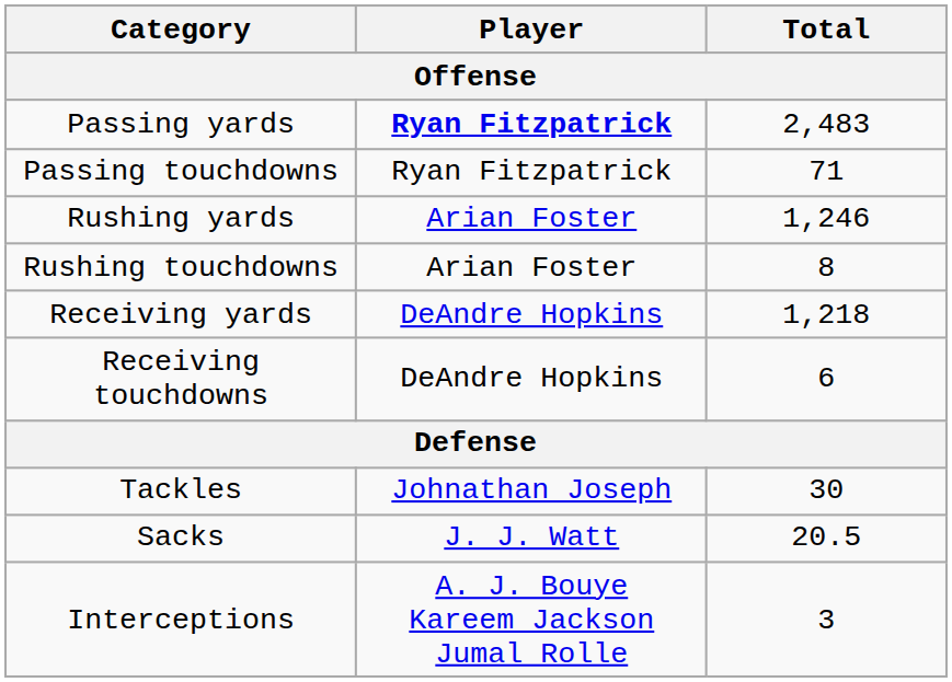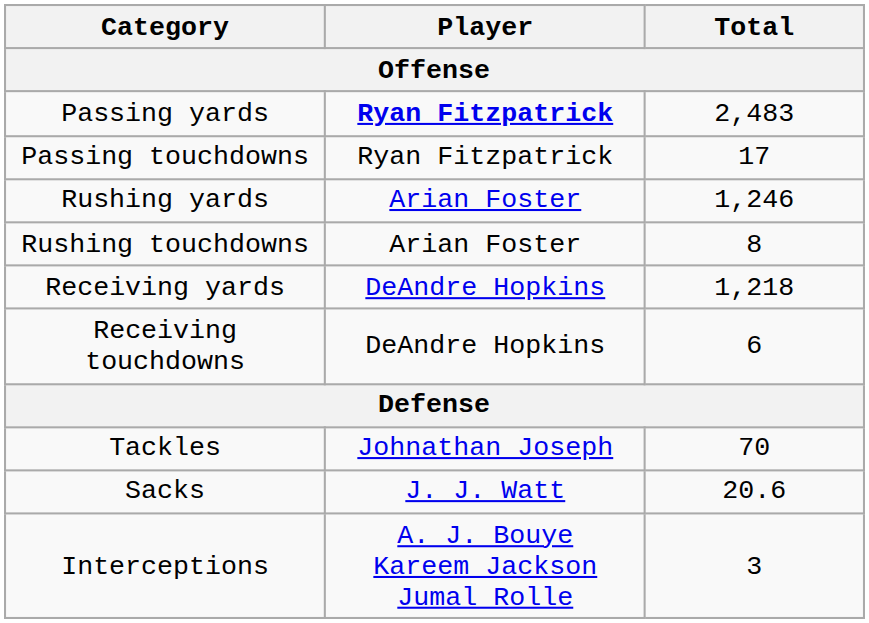Passing touchdowns | Total: 71 -> 17
Tackles | Total: 30 -> 70
Sacks | Total: 20.5 -> 20.6
